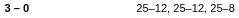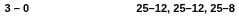row 1 | column 2: normal -> bold
